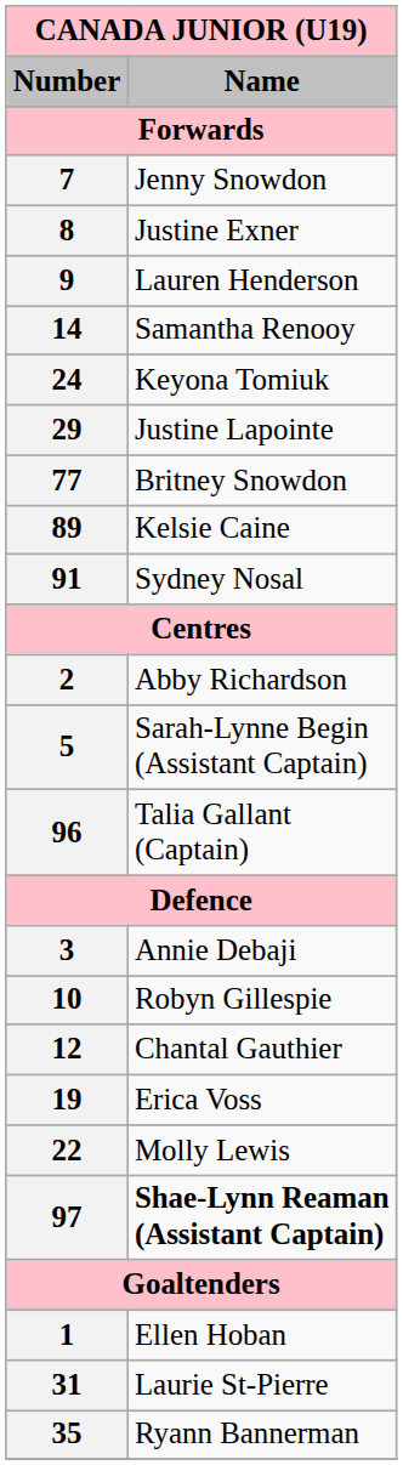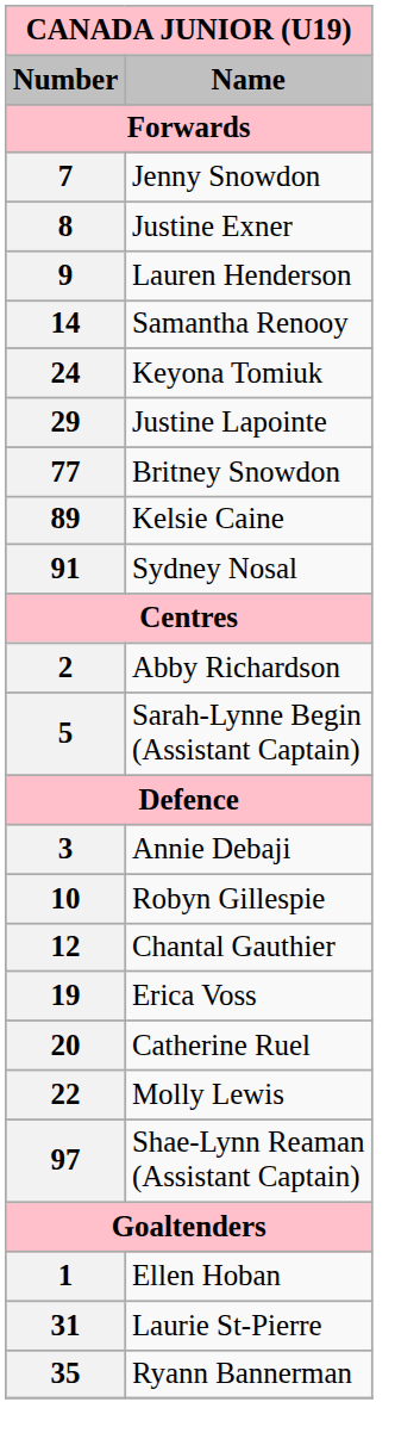- row: 96 | Talia Gallant (Captain)
+ row: 20 | Catherine Ruel
97 | Name: bold -> normal
